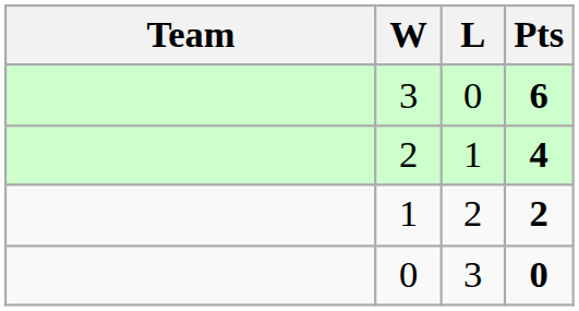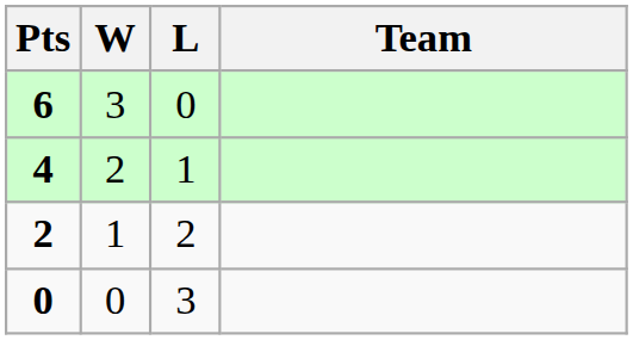columns swapped: Team <-> Pts
